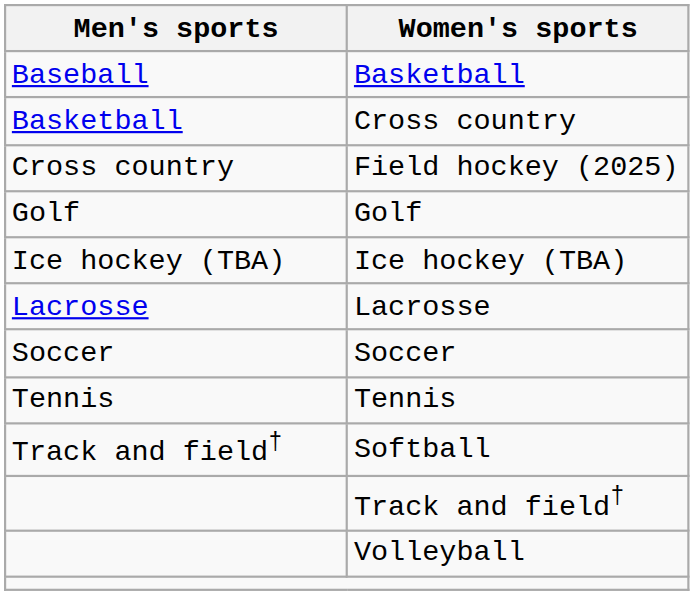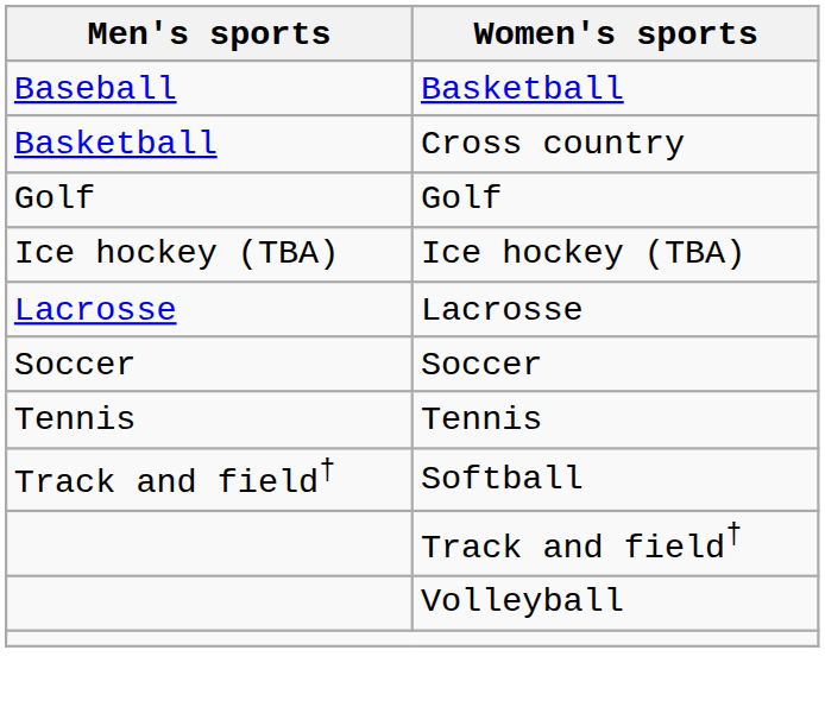- row: Cross country | Field hockey (2025)
